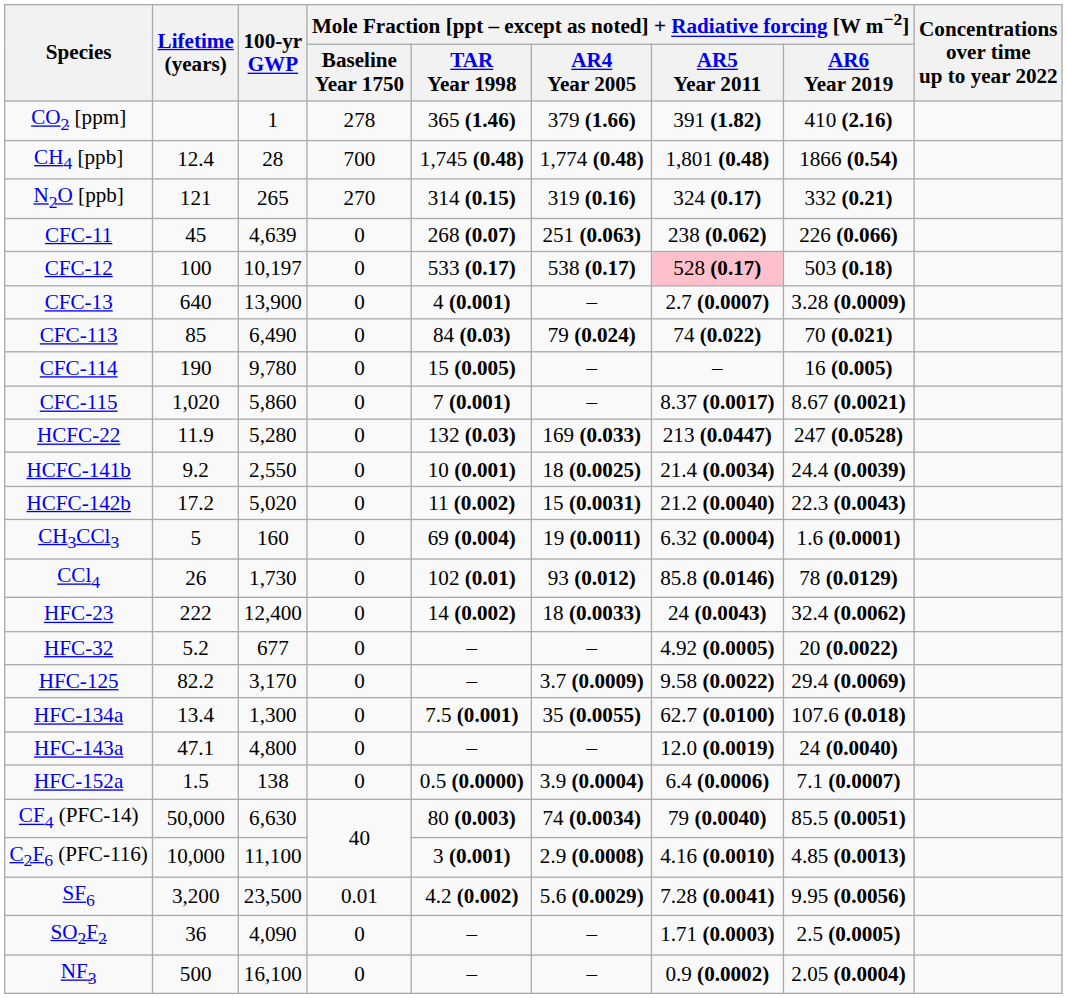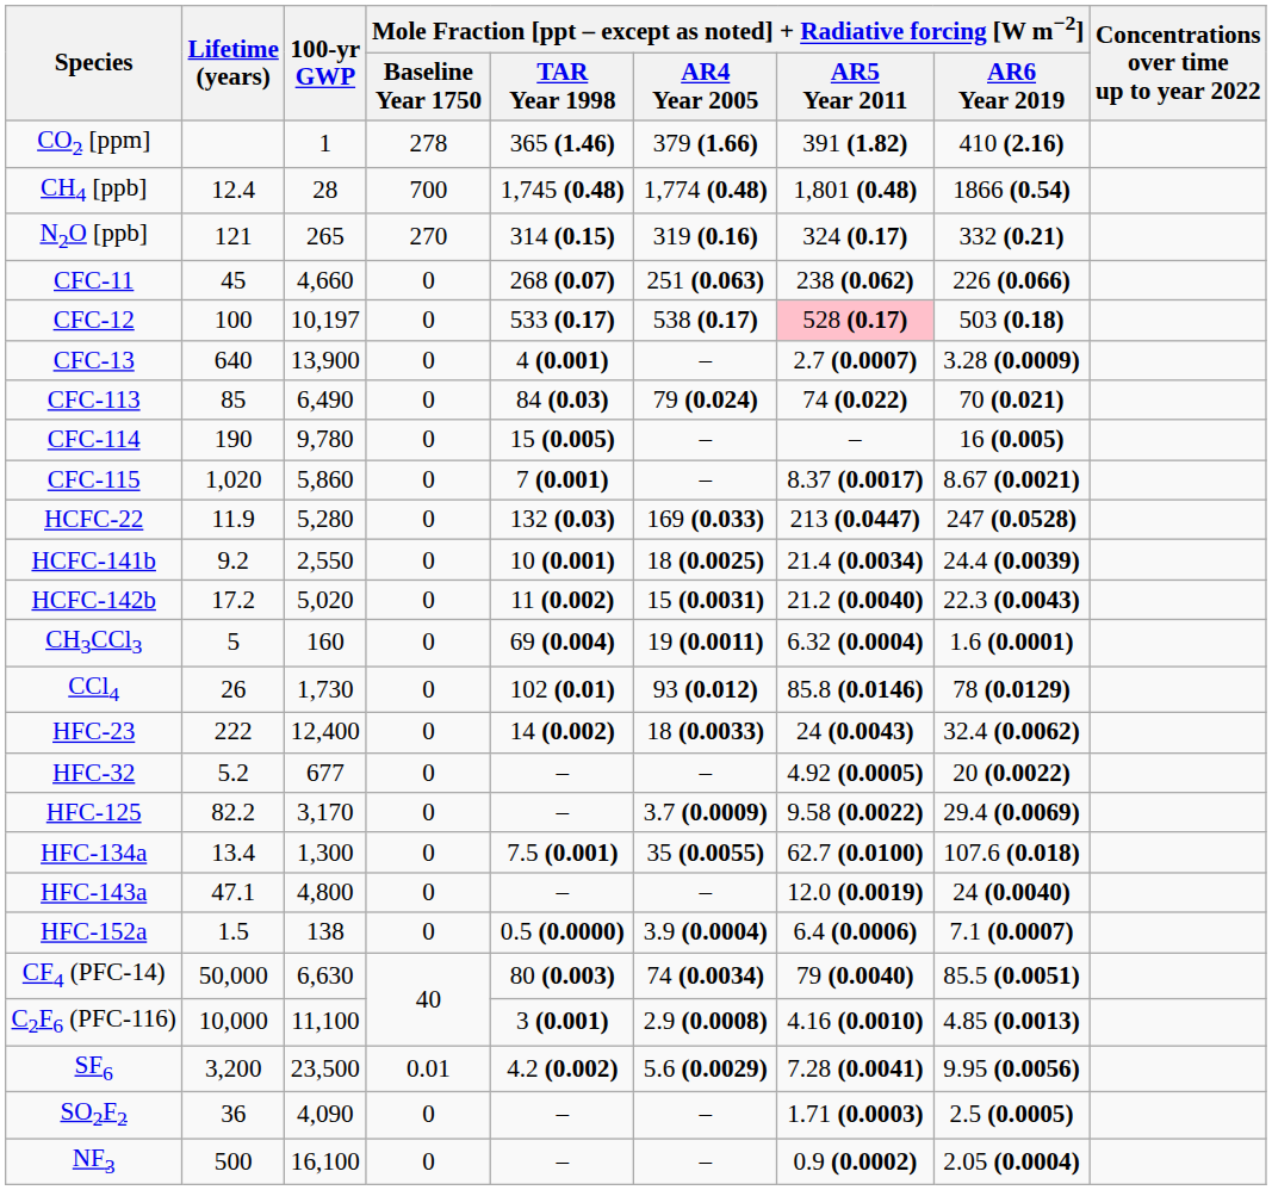CFC-11 | 100-yr GWP: 4,639 -> 4,660
